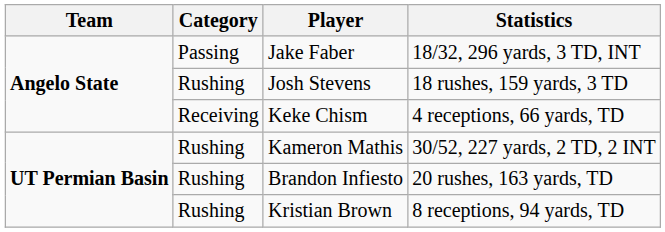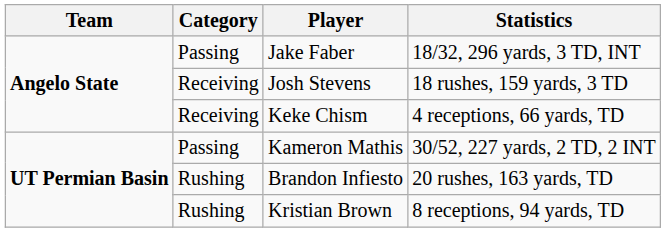Josh Stevens | Category: Rushing -> Receiving
Kameron Mathis | Category: Rushing -> Passing
